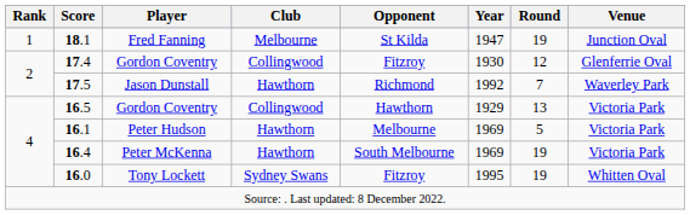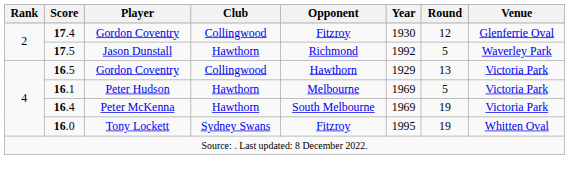- row: 1 | 18.1 | Fred Fanning | Melbourne | St Kilda | 1947 | 19 | Junction Oval
17.5 | Round: 7 -> 5
